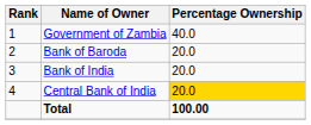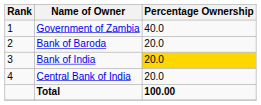Bank of India | Percentage Ownership: no background -> gold background
Central Bank of India | Percentage Ownership: gold background -> no background
